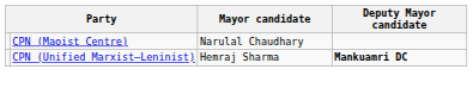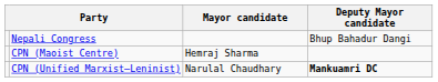+ row: Nepali Congress | Bhup Bahadur Dangi
CPN (Maoist Centre) | Mayor candidate: Narulal Chaudhary -> Hemraj Sharma
CPN (Unified Marxist–Leninist) | Mayor candidate: Hemraj Sharma -> Narulal Chaudhary
